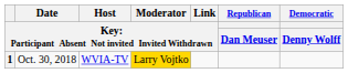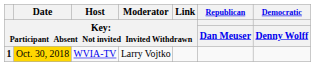1 | column 2: no background -> gold background
1 | column 4: gold background -> no background
